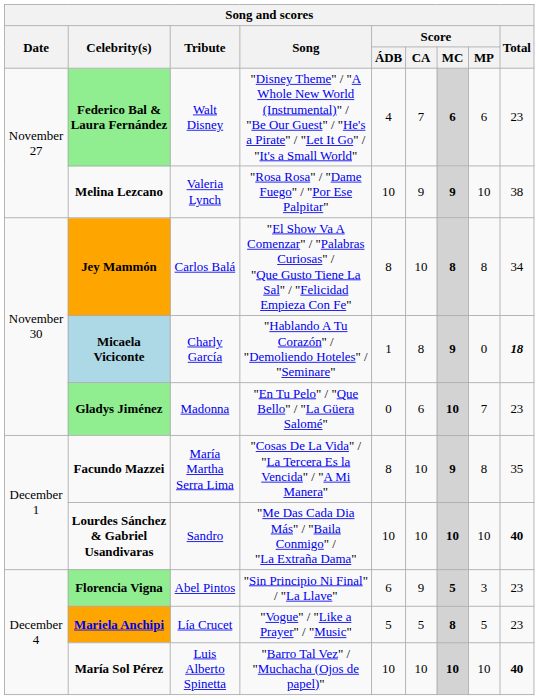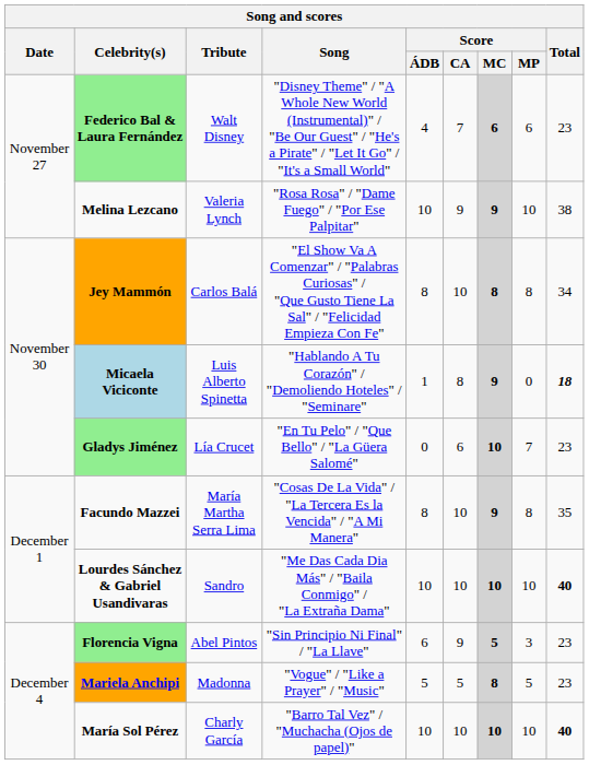Micaela Viciconte | Tribute: Charly García -> Luis Alberto Spinetta
Gladys Jiménez | Tribute: Madonna -> Lía Crucet
Mariela Anchipi | Tribute: Lía Crucet -> Madonna
María Sol Pérez | Tribute: Luis Alberto Spinetta -> Charly García
